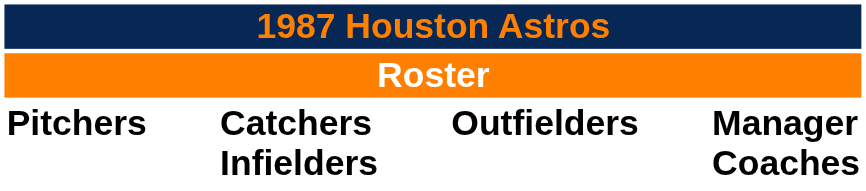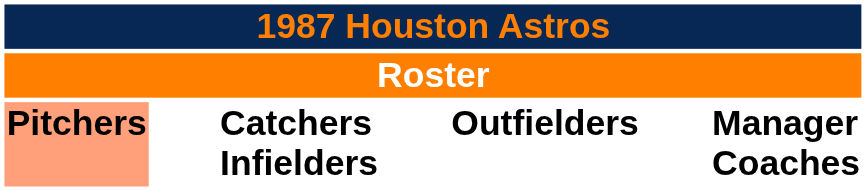Pitchers | column 1: no background -> lightsalmon background
